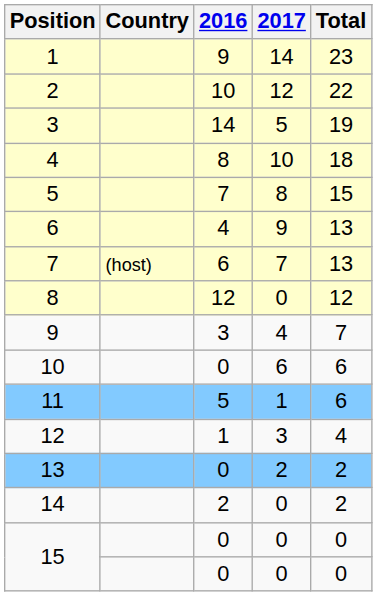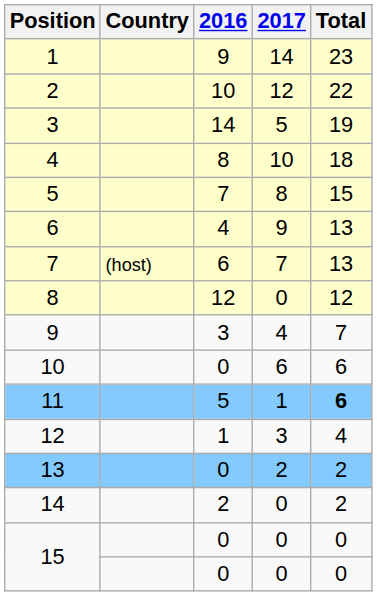11 | Total: normal -> bold
